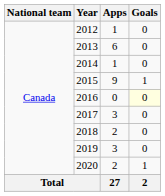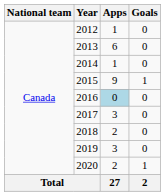2016 | Apps: no background -> lightblue background
2016 | Goals: lightyellow background -> no background
